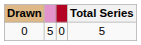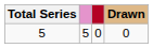columns swapped: Total Series <-> Drawn
